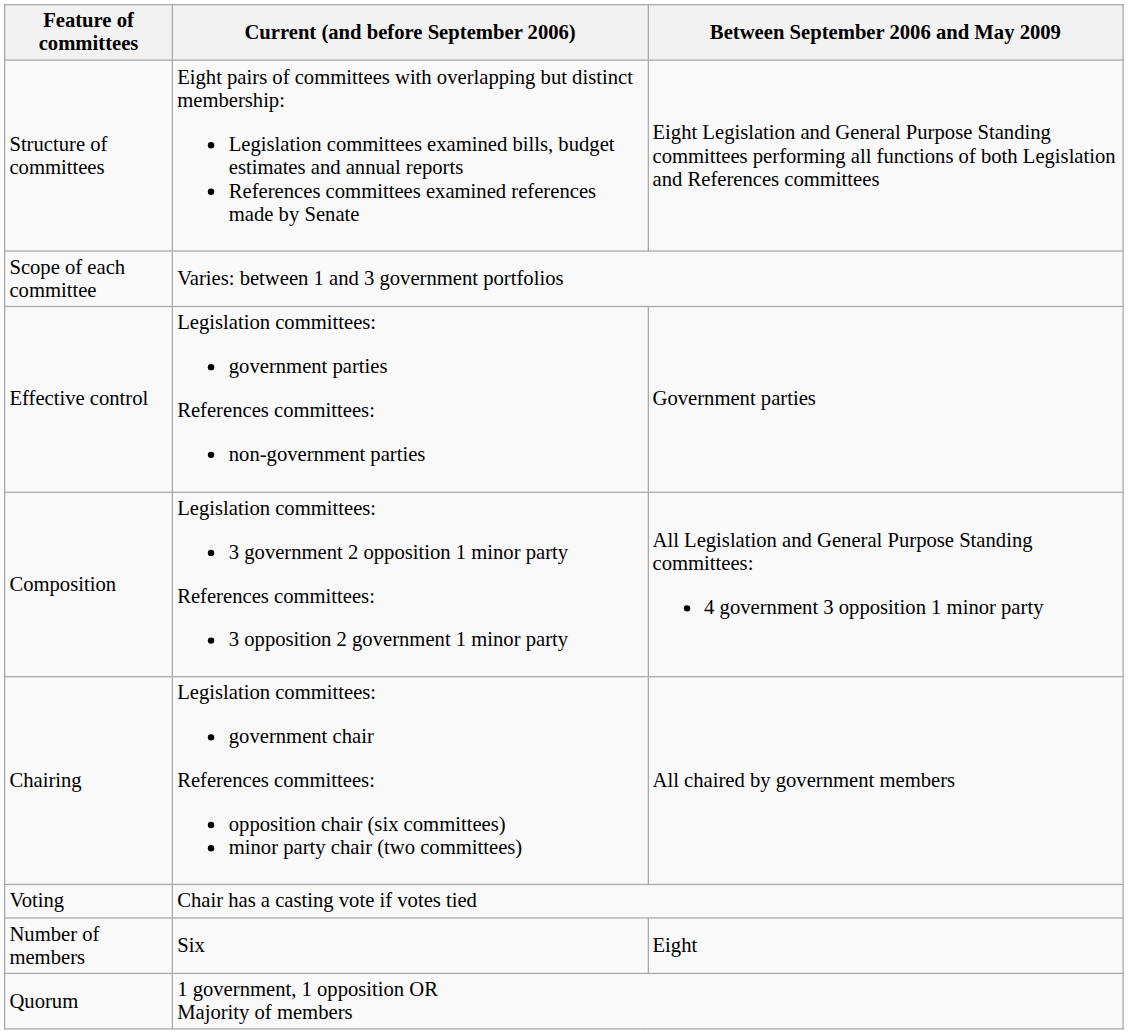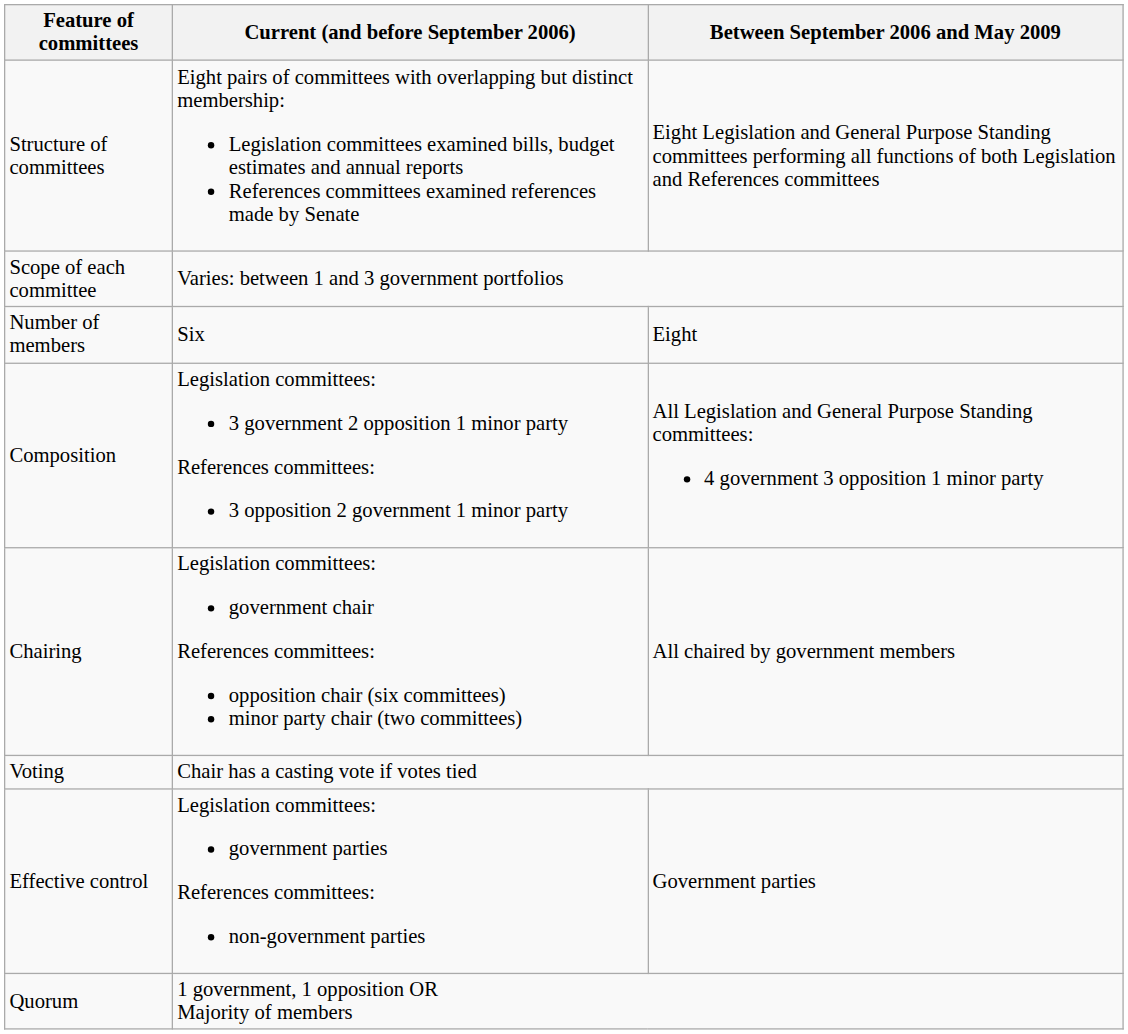rows swapped: Number of members <-> Effective control
